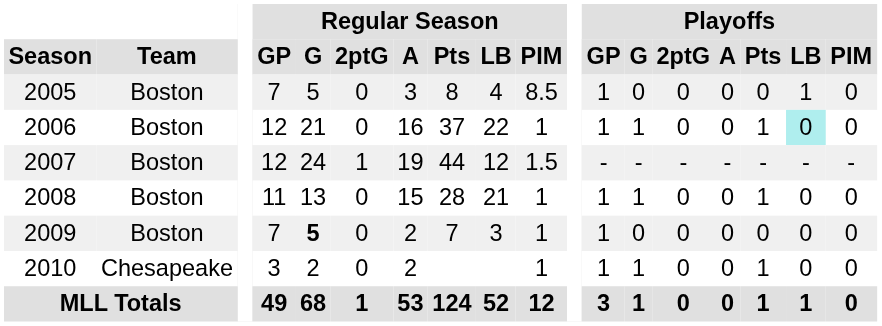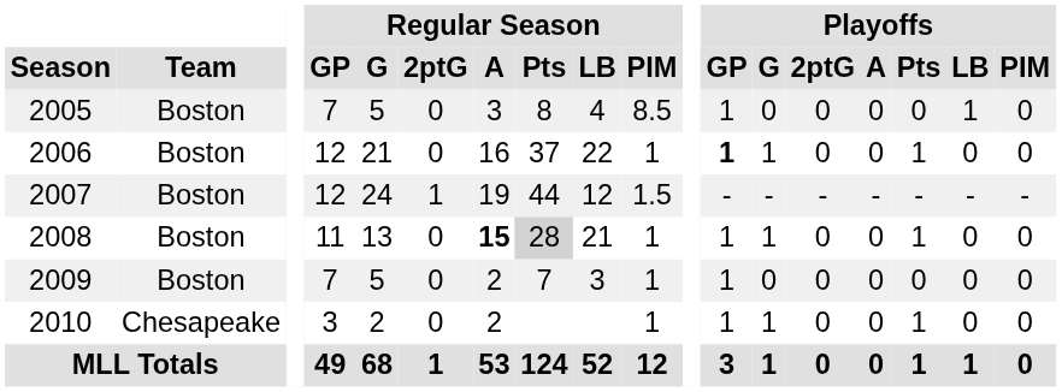2006 | Playoffs / GP: normal -> bold
2006 | Playoffs / LB: paleturquoise background -> no background
2008 | Regular Season / A: normal -> bold
2008 | Regular Season / Pts: no background -> lightgrey background
2009 | Regular Season / G: bold -> normal
